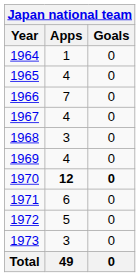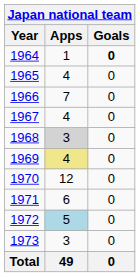1964 | Goals: normal -> bold
1968 | Apps: no background -> lightgrey background
1969 | Apps: no background -> khaki background
1970 | Apps: bold -> normal
1970 | Goals: bold -> normal
1972 | Apps: no background -> lightblue background
